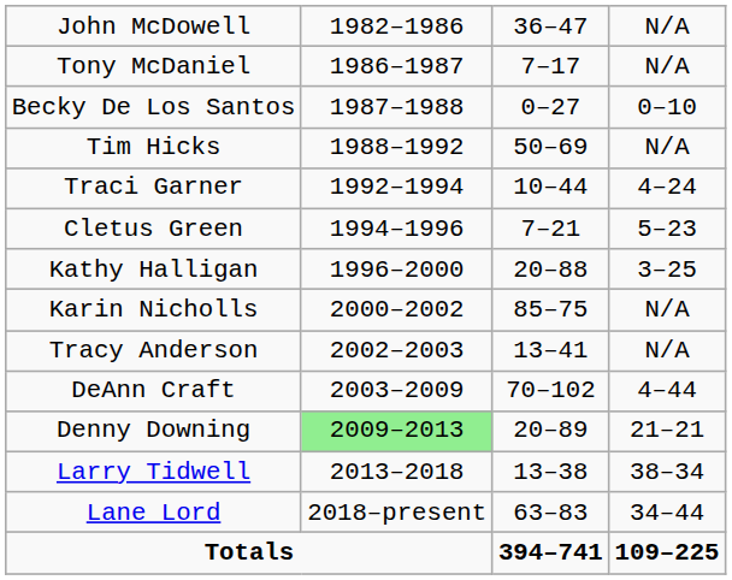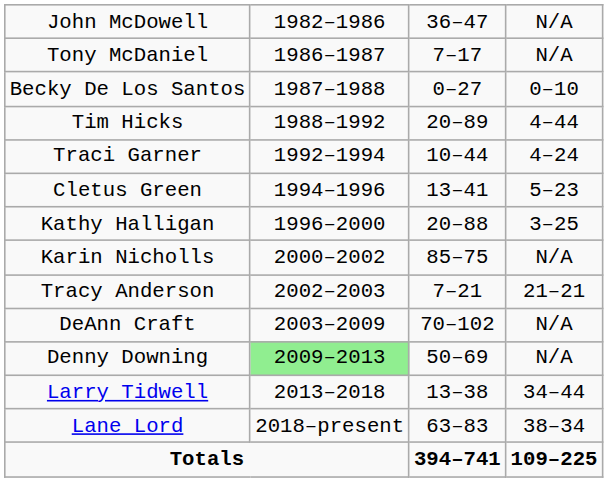Tim Hicks | column 3: 50–69 -> 20–89
Tim Hicks | column 4: N/A -> 4–44
Cletus Green | column 3: 7–21 -> 13–41
Tracy Anderson | column 3: 13–41 -> 7–21
Tracy Anderson | column 4: N/A -> 21–21
DeAnn Craft | column 4: 4–44 -> N/A
Denny Downing | column 3: 20–89 -> 50–69
Denny Downing | column 4: 21–21 -> N/A
Larry Tidwell | column 4: 38–34 -> 34–44
Lane Lord | column 4: 34–44 -> 38–34
